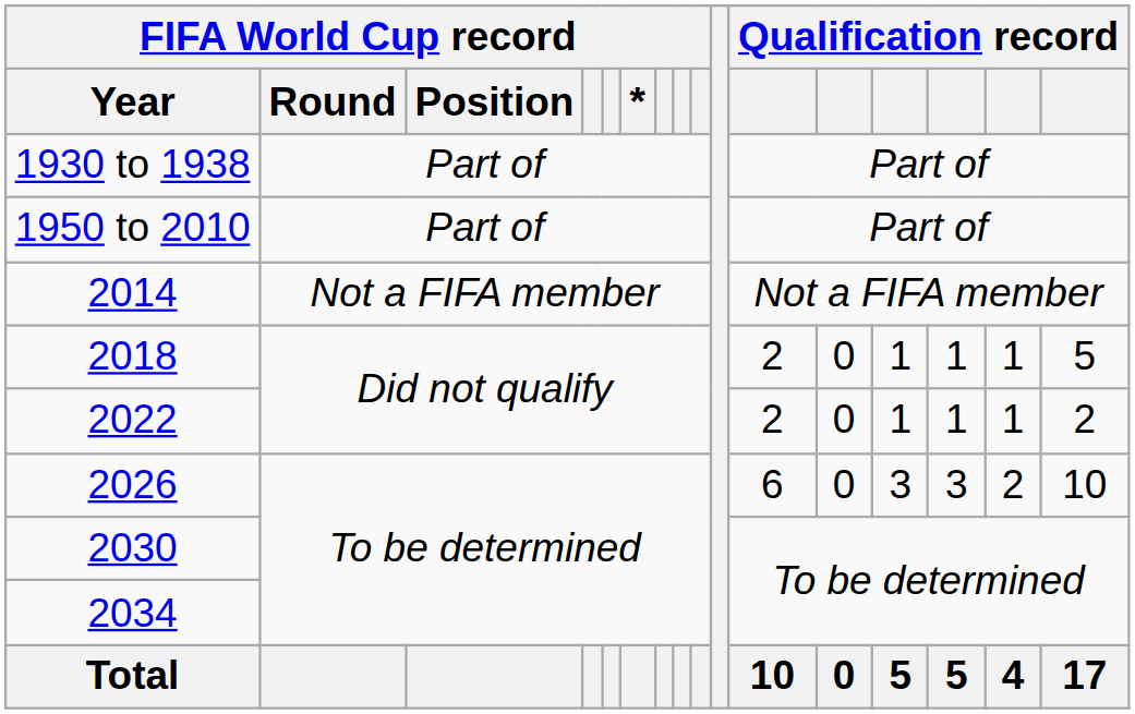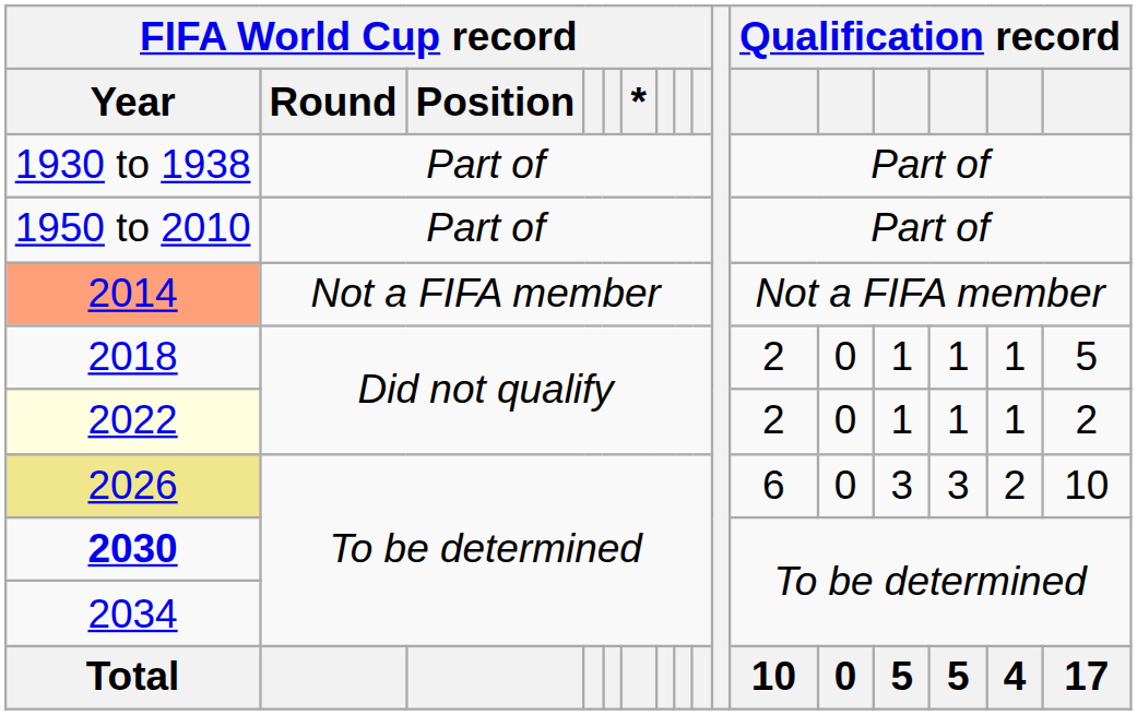2014 | FIFA World Cup record / Year: no background -> lightsalmon background
2022 | FIFA World Cup record / Year: no background -> lightyellow background
2026 | FIFA World Cup record / Year: no background -> khaki background
2030 | FIFA World Cup record / Year: normal -> bold
